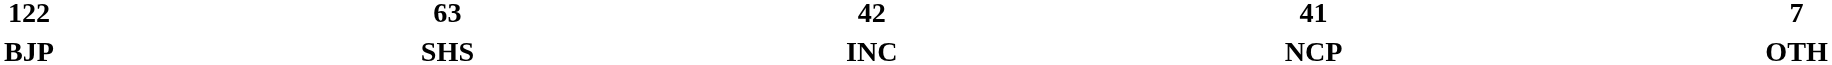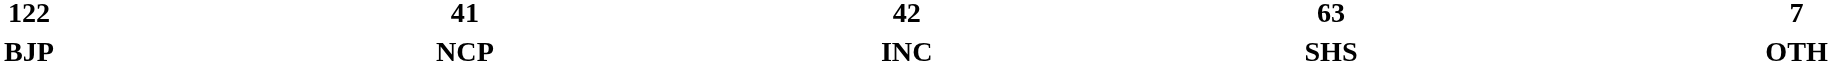columns swapped: 63 <-> 41
